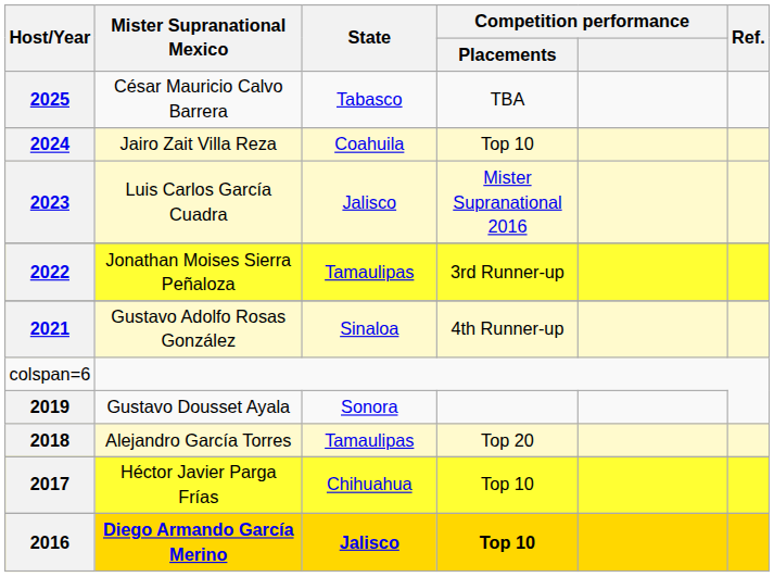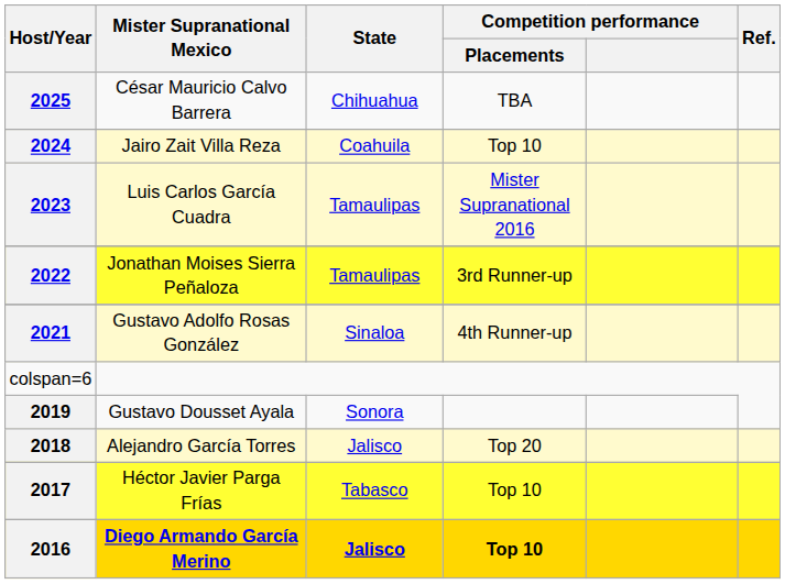2025 | State: Tabasco -> Chihuahua
2023 | State: Jalisco -> Tamaulipas
2018 | State: Tamaulipas -> Jalisco
2017 | State: Chihuahua -> Tabasco
